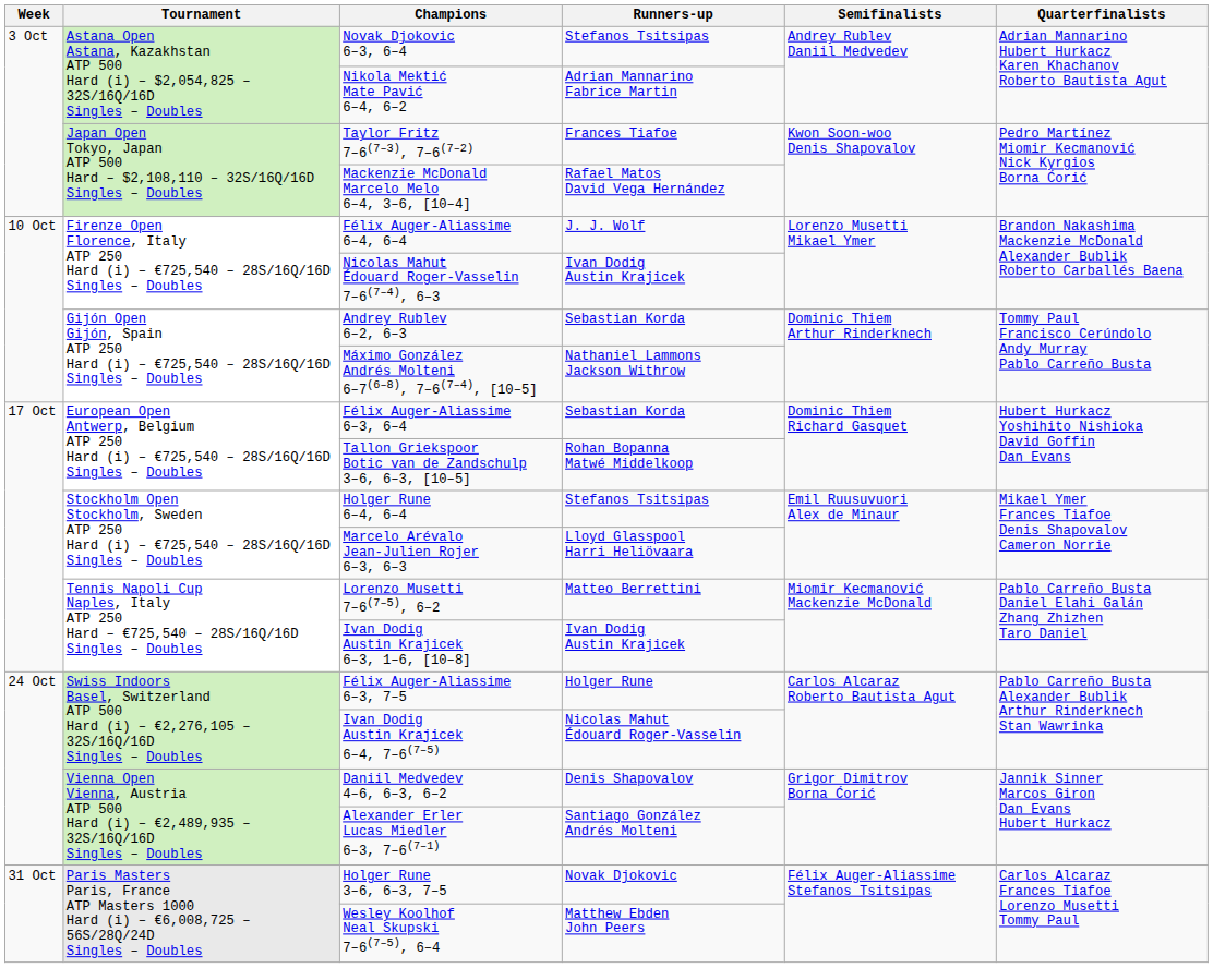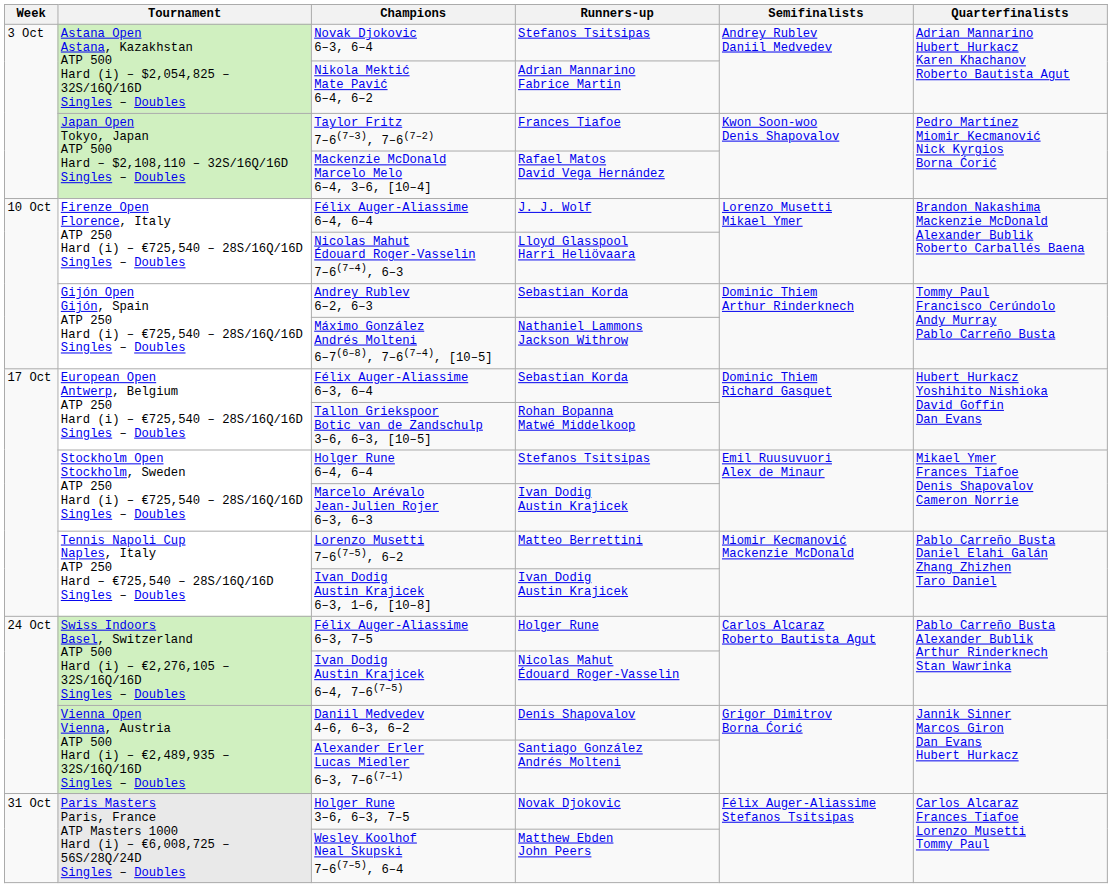Nicolas Mahut Édouard Roger-Vasselin 7–6(7–4), 6–3 | Runners-up: Ivan Dodig Austin Krajicek -> Lloyd Glasspool Harri Heliövaara
Marcelo Arévalo Jean-Julien Rojer 6–3, 6–3 | Runners-up: Lloyd Glasspool Harri Heliövaara -> Ivan Dodig Austin Krajicek
